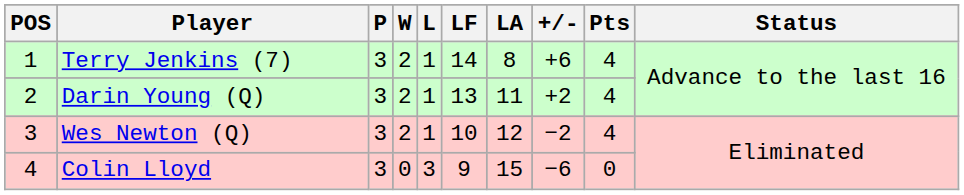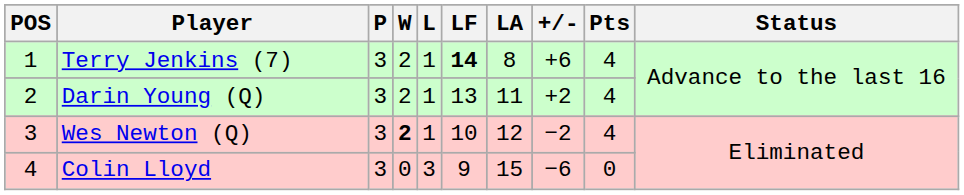Terry Jenkins (7) | LF: normal -> bold
Wes Newton (Q) | W: normal -> bold
